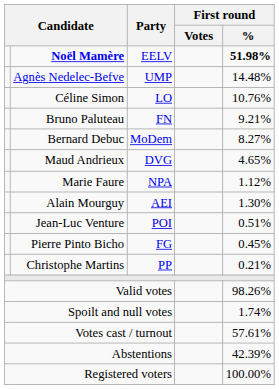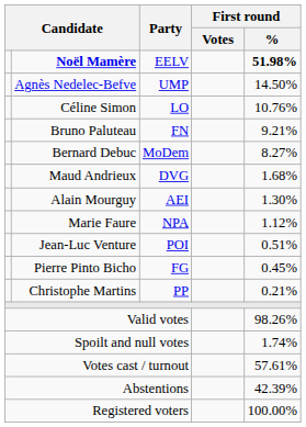Agnès Nedelec-Befve | First round / %: 14.48% -> 14.50%
Maud Andrieux | First round / %: 4.65% -> 1.68%
rows swapped: Alain Mourguy <-> Marie Faure
